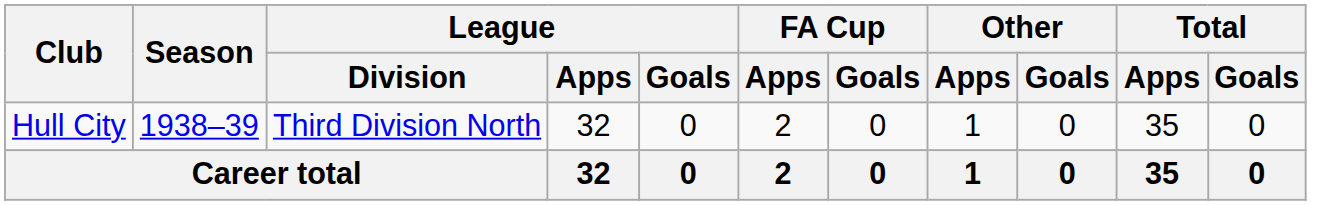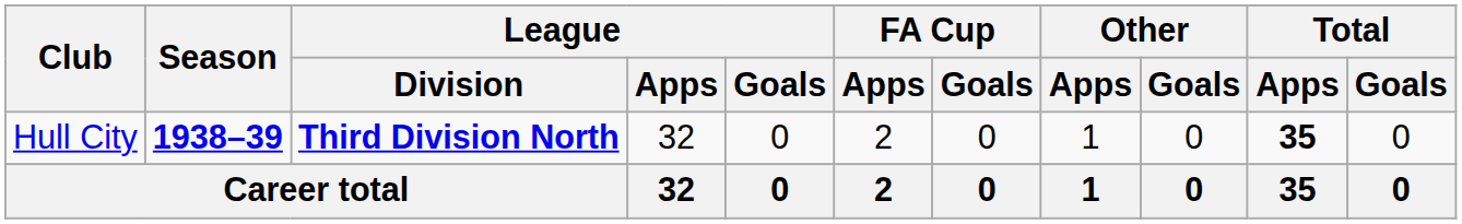Hull City | Season: normal -> bold
Hull City | League / Division: normal -> bold
Hull City | Total / Apps: normal -> bold
